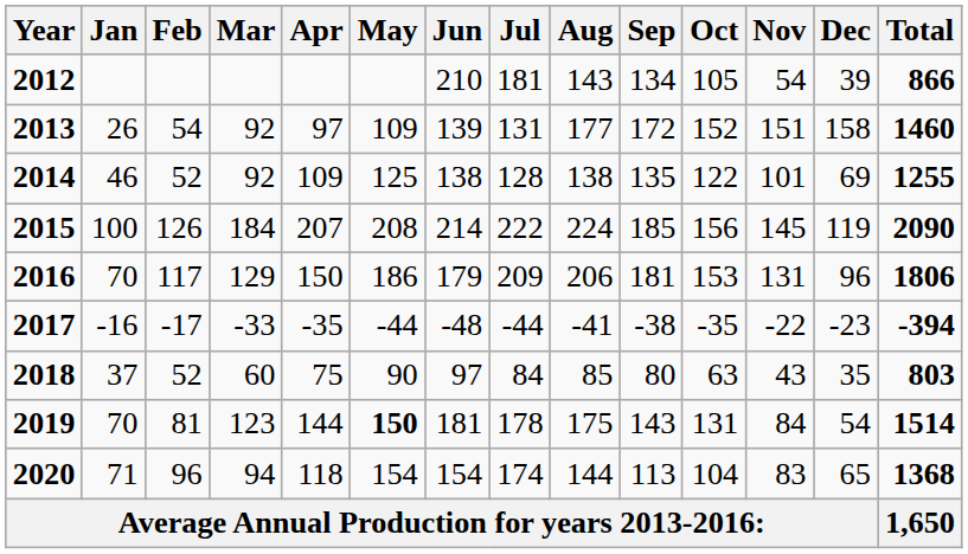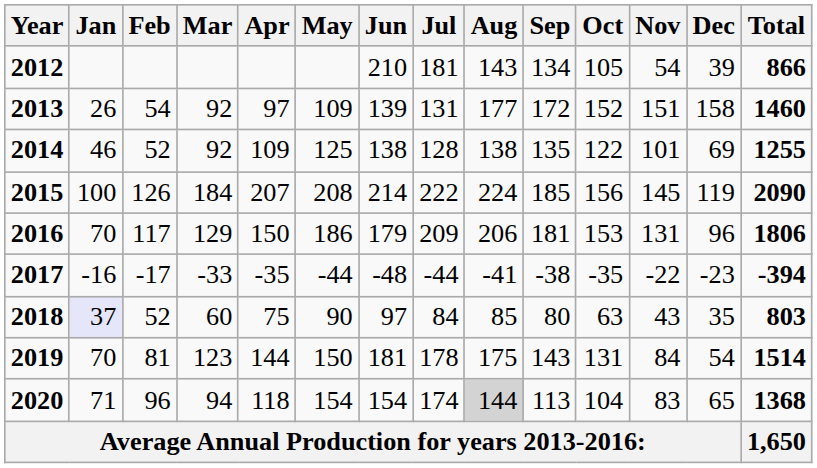2018 | Jan: no background -> lavender background
2019 | May: bold -> normal
2020 | Aug: no background -> lightgrey background
